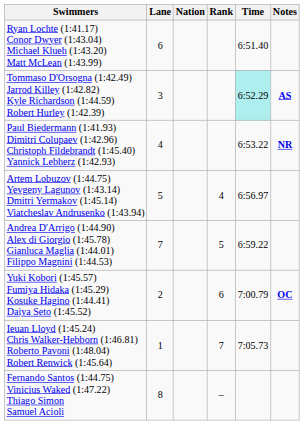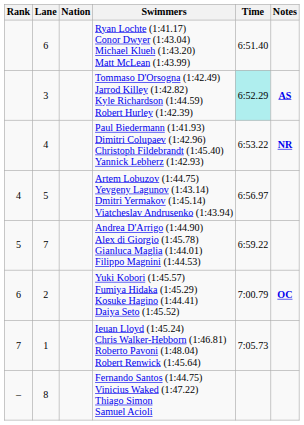columns swapped: Rank <-> Swimmers
